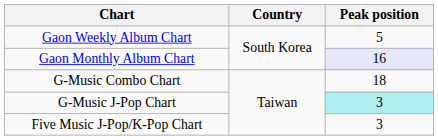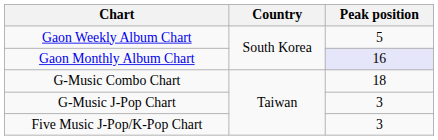G-Music J-Pop Chart | Peak position: paleturquoise background -> no background
